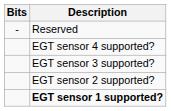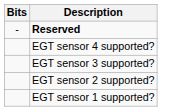Reserved | Description: normal -> bold
EGT sensor 1 supported? | Description: bold -> normal
